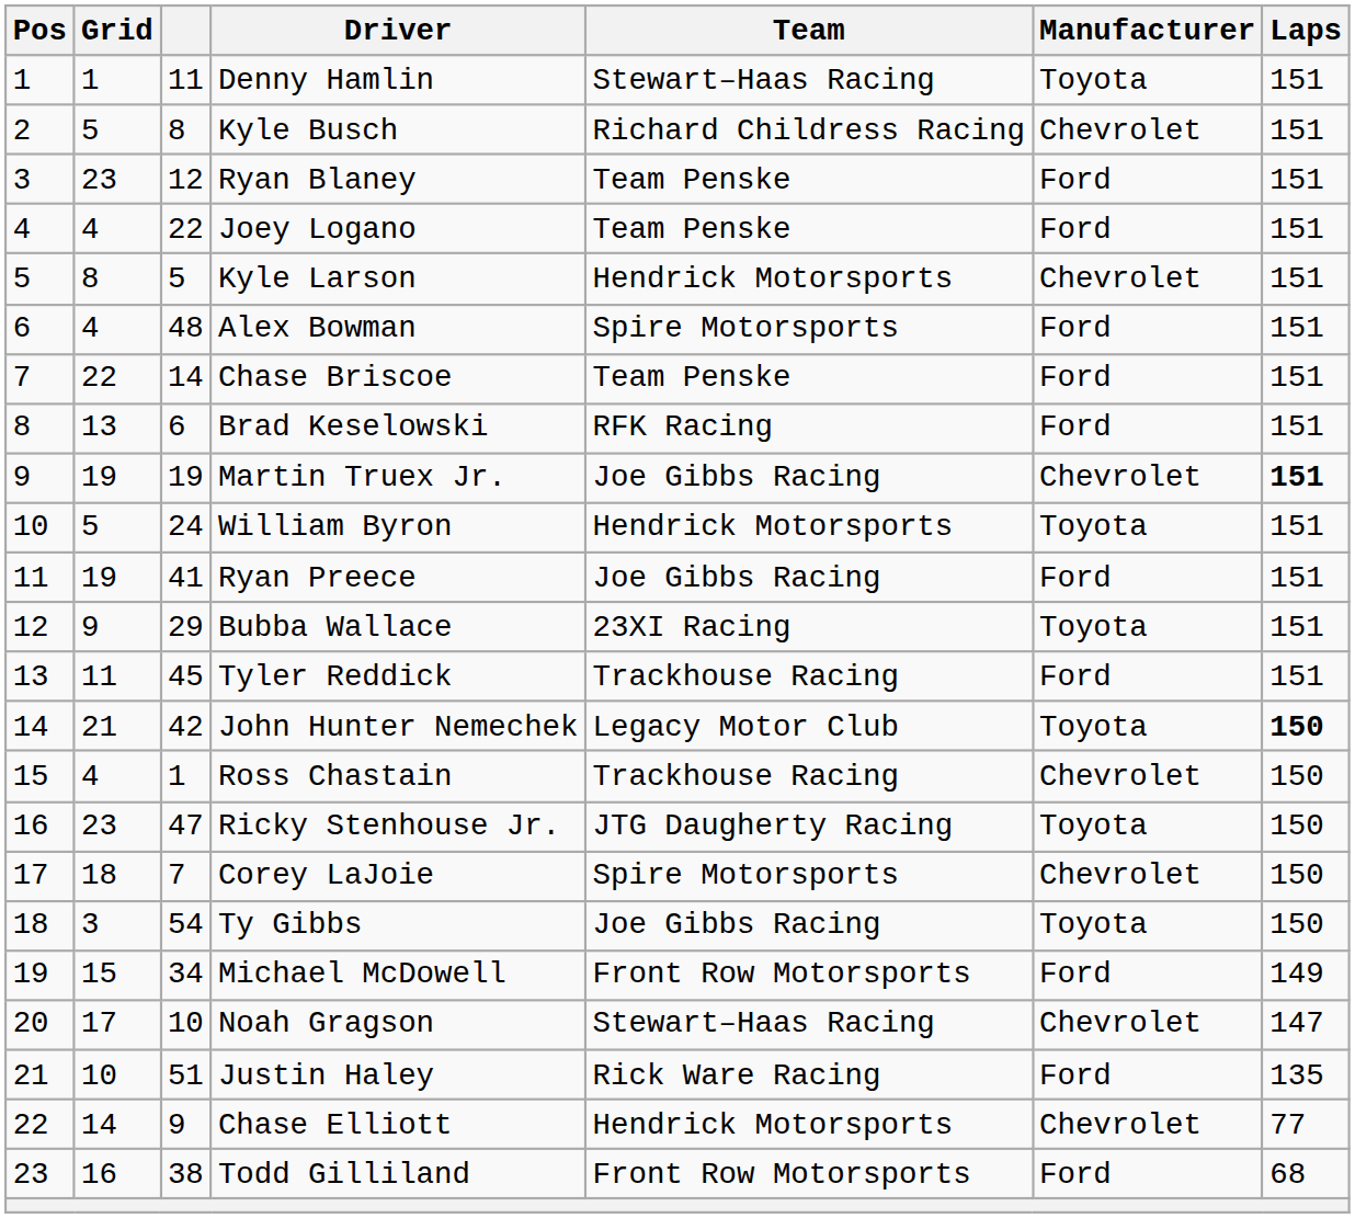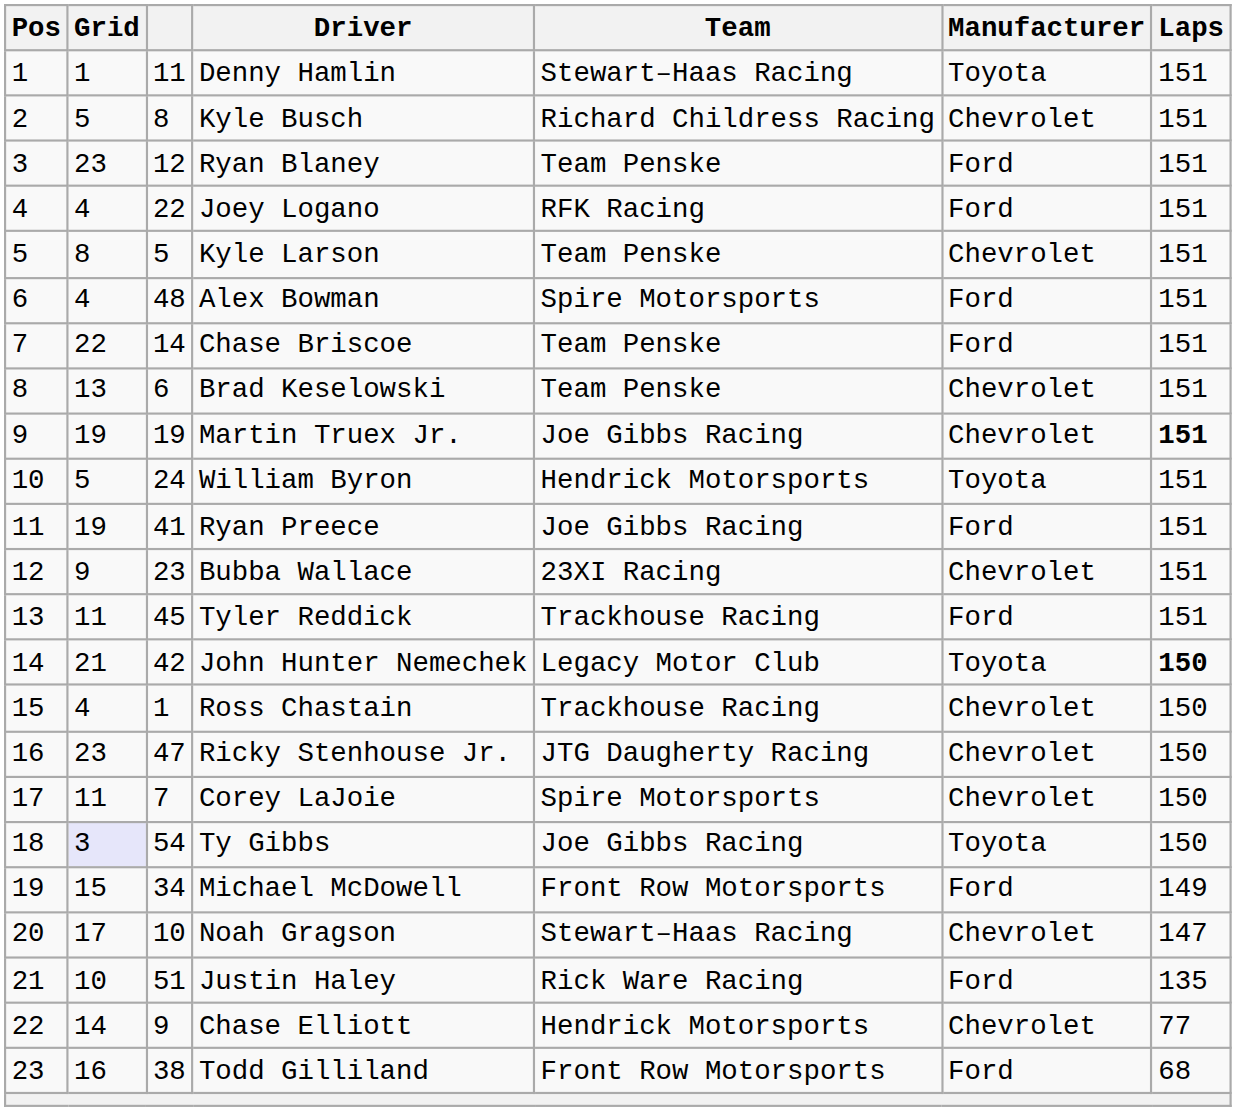Joey Logano | Team: Team Penske -> RFK Racing
Kyle Larson | Team: Hendrick Motorsports -> Team Penske
Brad Keselowski | Team: RFK Racing -> Team Penske
Brad Keselowski | Manufacturer: Ford -> Chevrolet
Bubba Wallace | column 3: 29 -> 23
Bubba Wallace | Manufacturer: Toyota -> Chevrolet
Ricky Stenhouse Jr. | Manufacturer: Toyota -> Chevrolet
Corey LaJoie | Grid: 18 -> 11
Ty Gibbs | Grid: no background -> lavender background
